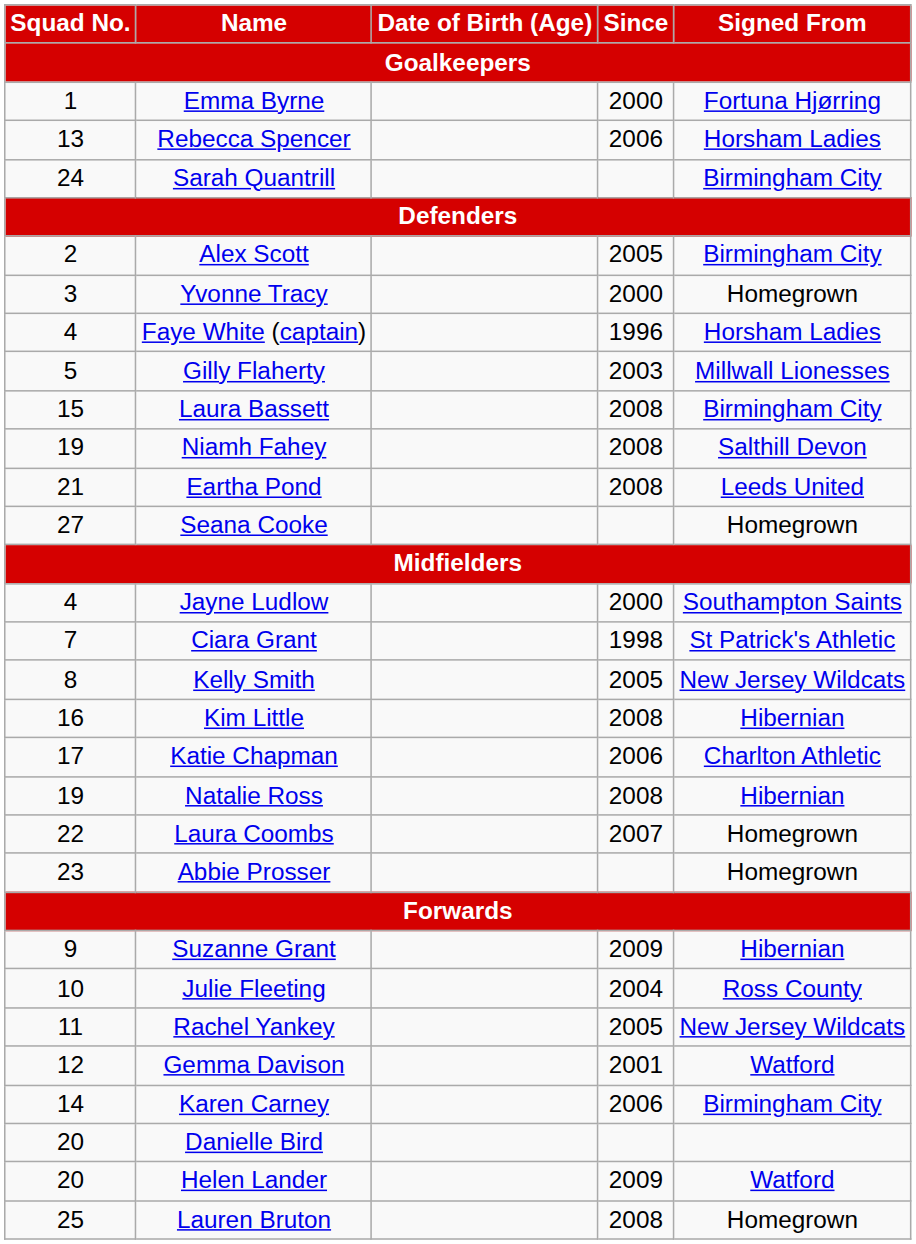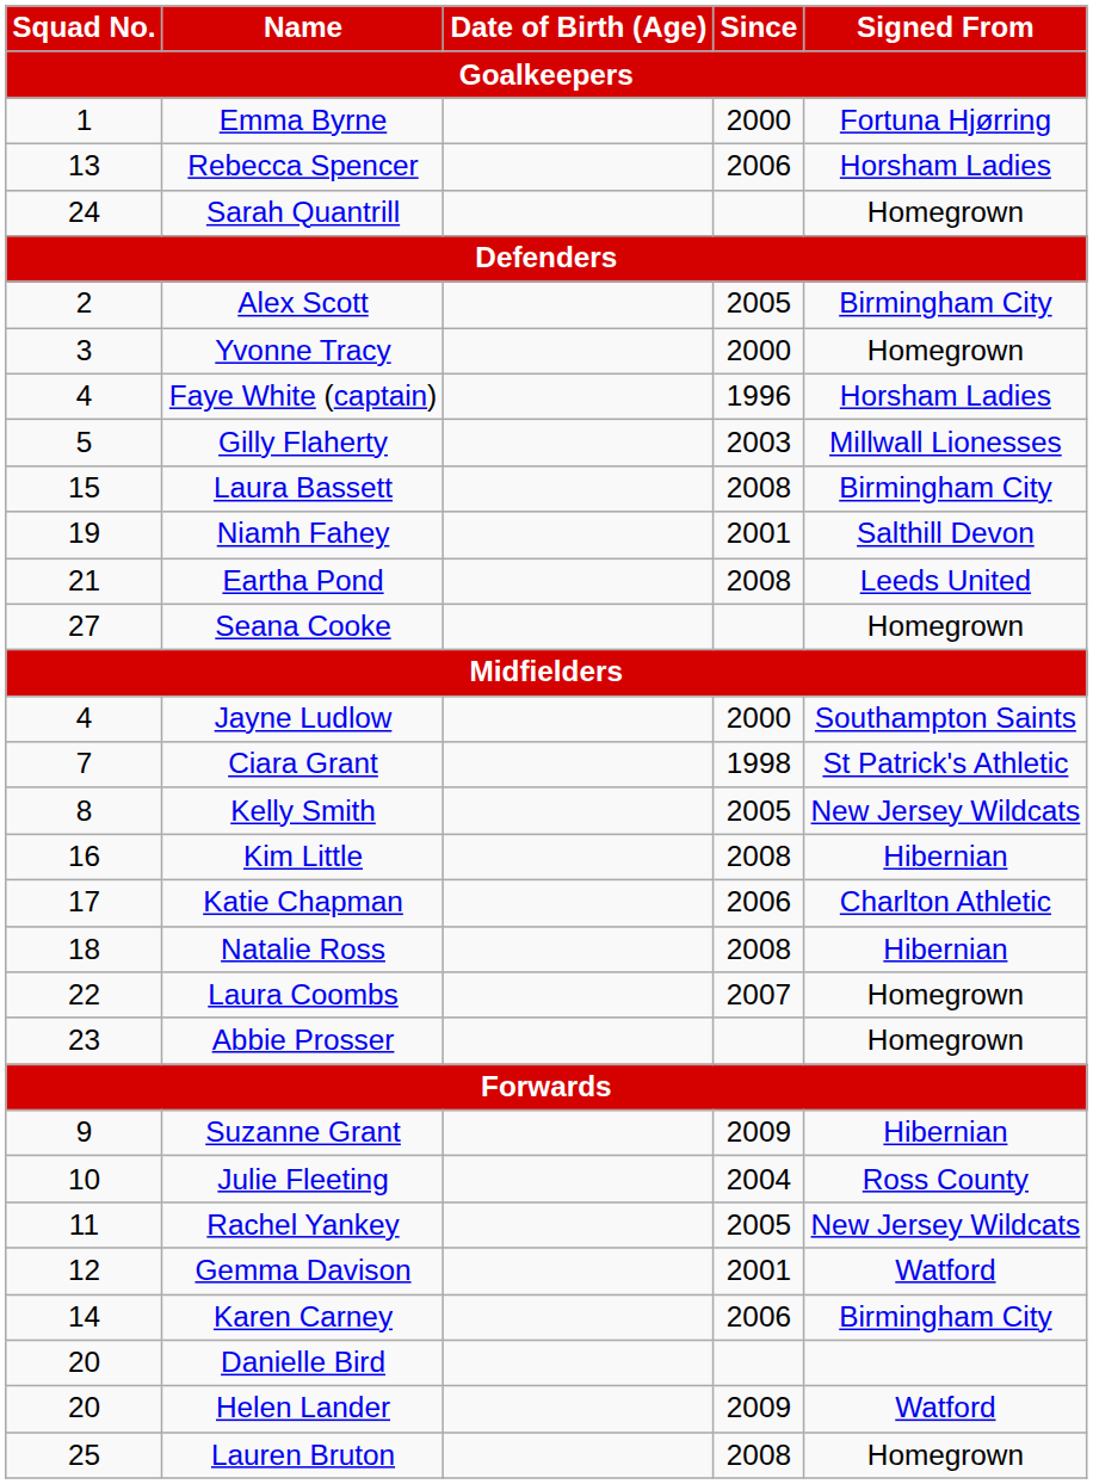Sarah Quantrill | Signed From: Birmingham City -> Homegrown
Niamh Fahey | Since: 2008 -> 2001
Natalie Ross | Squad No.: 19 -> 18
